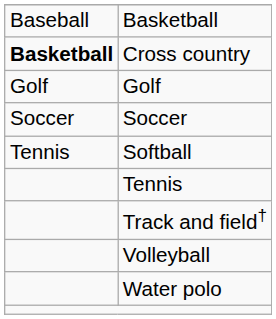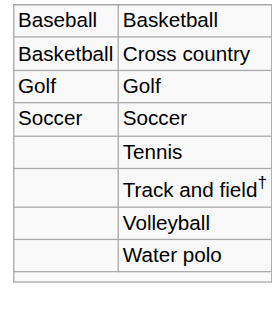Cross country | column 1: bold -> normal
- row: Tennis | Softball
